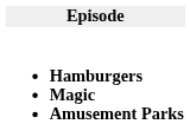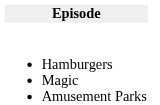row 2 | column 1: bold -> normal
